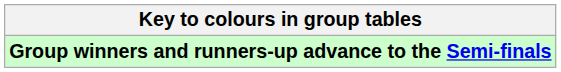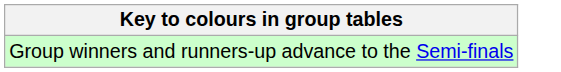row 2 | column 1: bold -> normal
